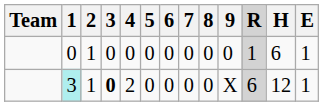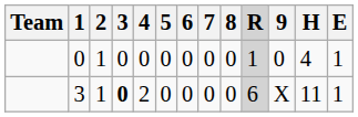columns swapped: 9 <-> R
row 2 | H: 6 -> 4
row 3 | 1: paleturquoise background -> no background
row 3 | H: 12 -> 11
